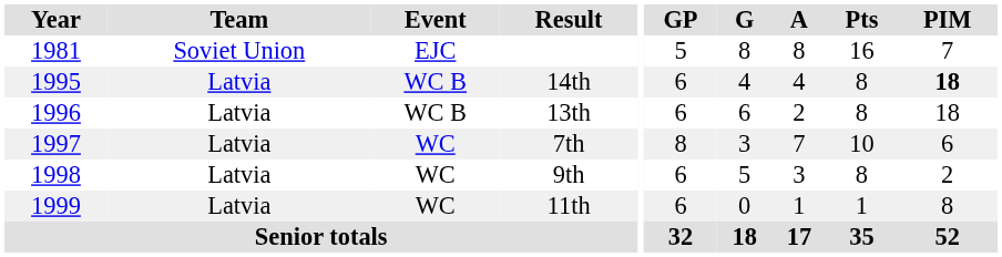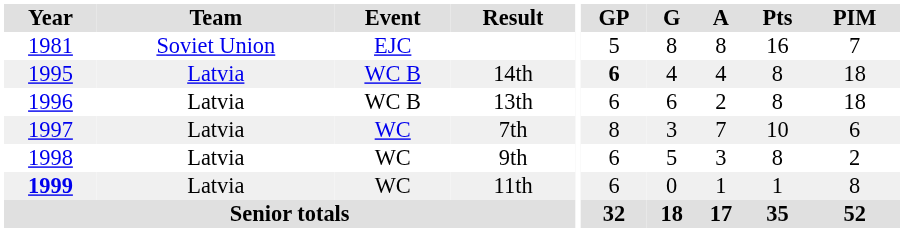14th | GP: normal -> bold
14th | PIM: bold -> normal
11th | Year: normal -> bold
